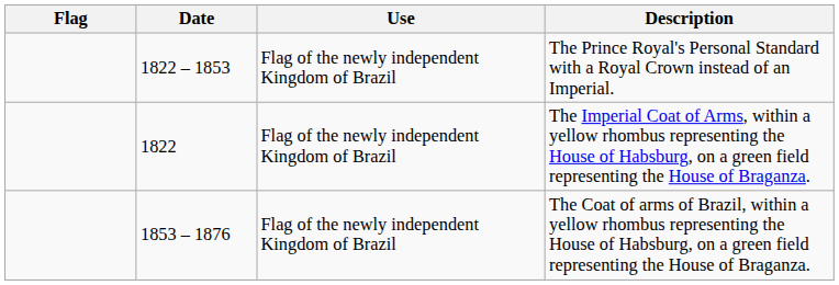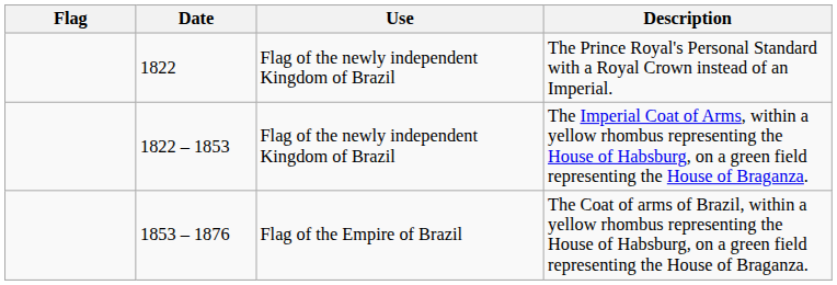row 2 | Date: 1822 – 1853 -> 1822
row 3 | Date: 1822 -> 1822 – 1853
row 4 | Use: Flag of the newly independent Kingdom of Brazil -> Flag of the Empire of Brazil
